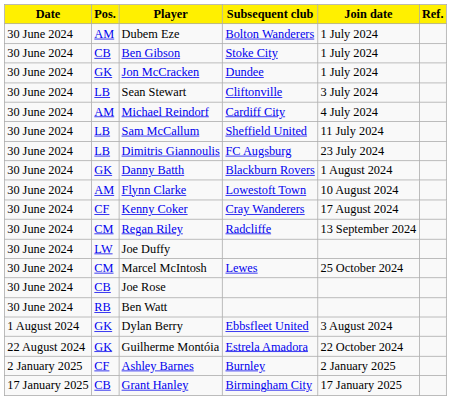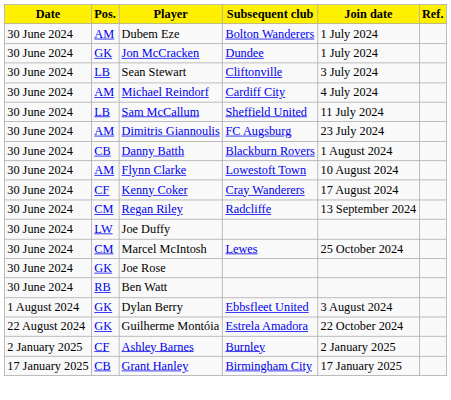- row: 30 June 2024 | CB | Ben Gibson | Stoke City | 1 July 2024
Dimitris Giannoulis | Pos.: LB -> AM
Danny Batth | Pos.: GK -> CB
Joe Rose | Pos.: CB -> GK
